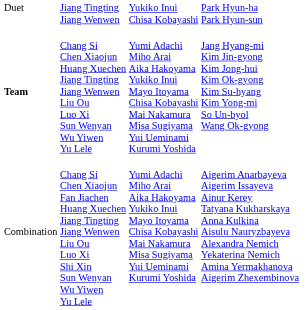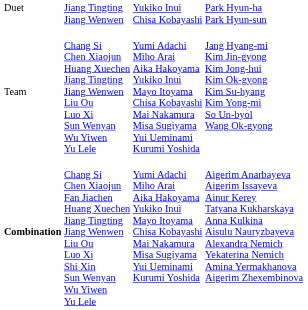Team | column 1: bold -> normal
Combination | column 1: normal -> bold
